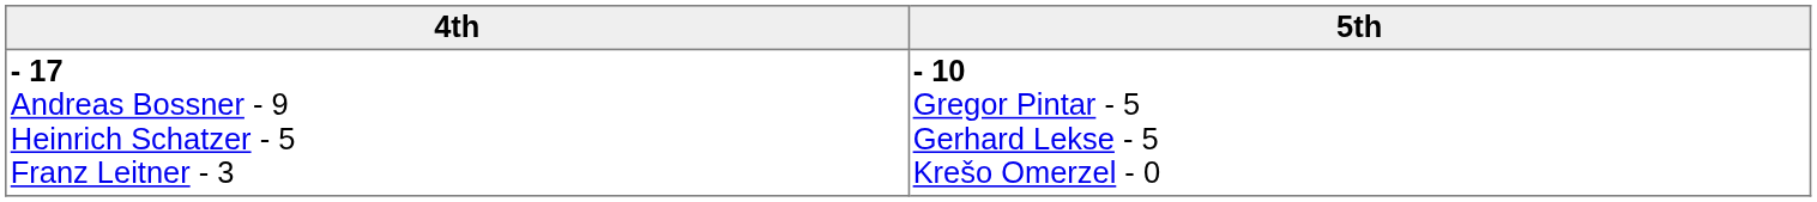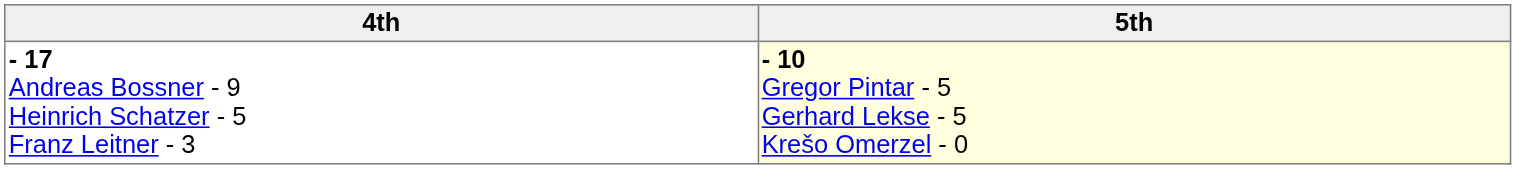row 2 | 5th: no background -> lightyellow background
